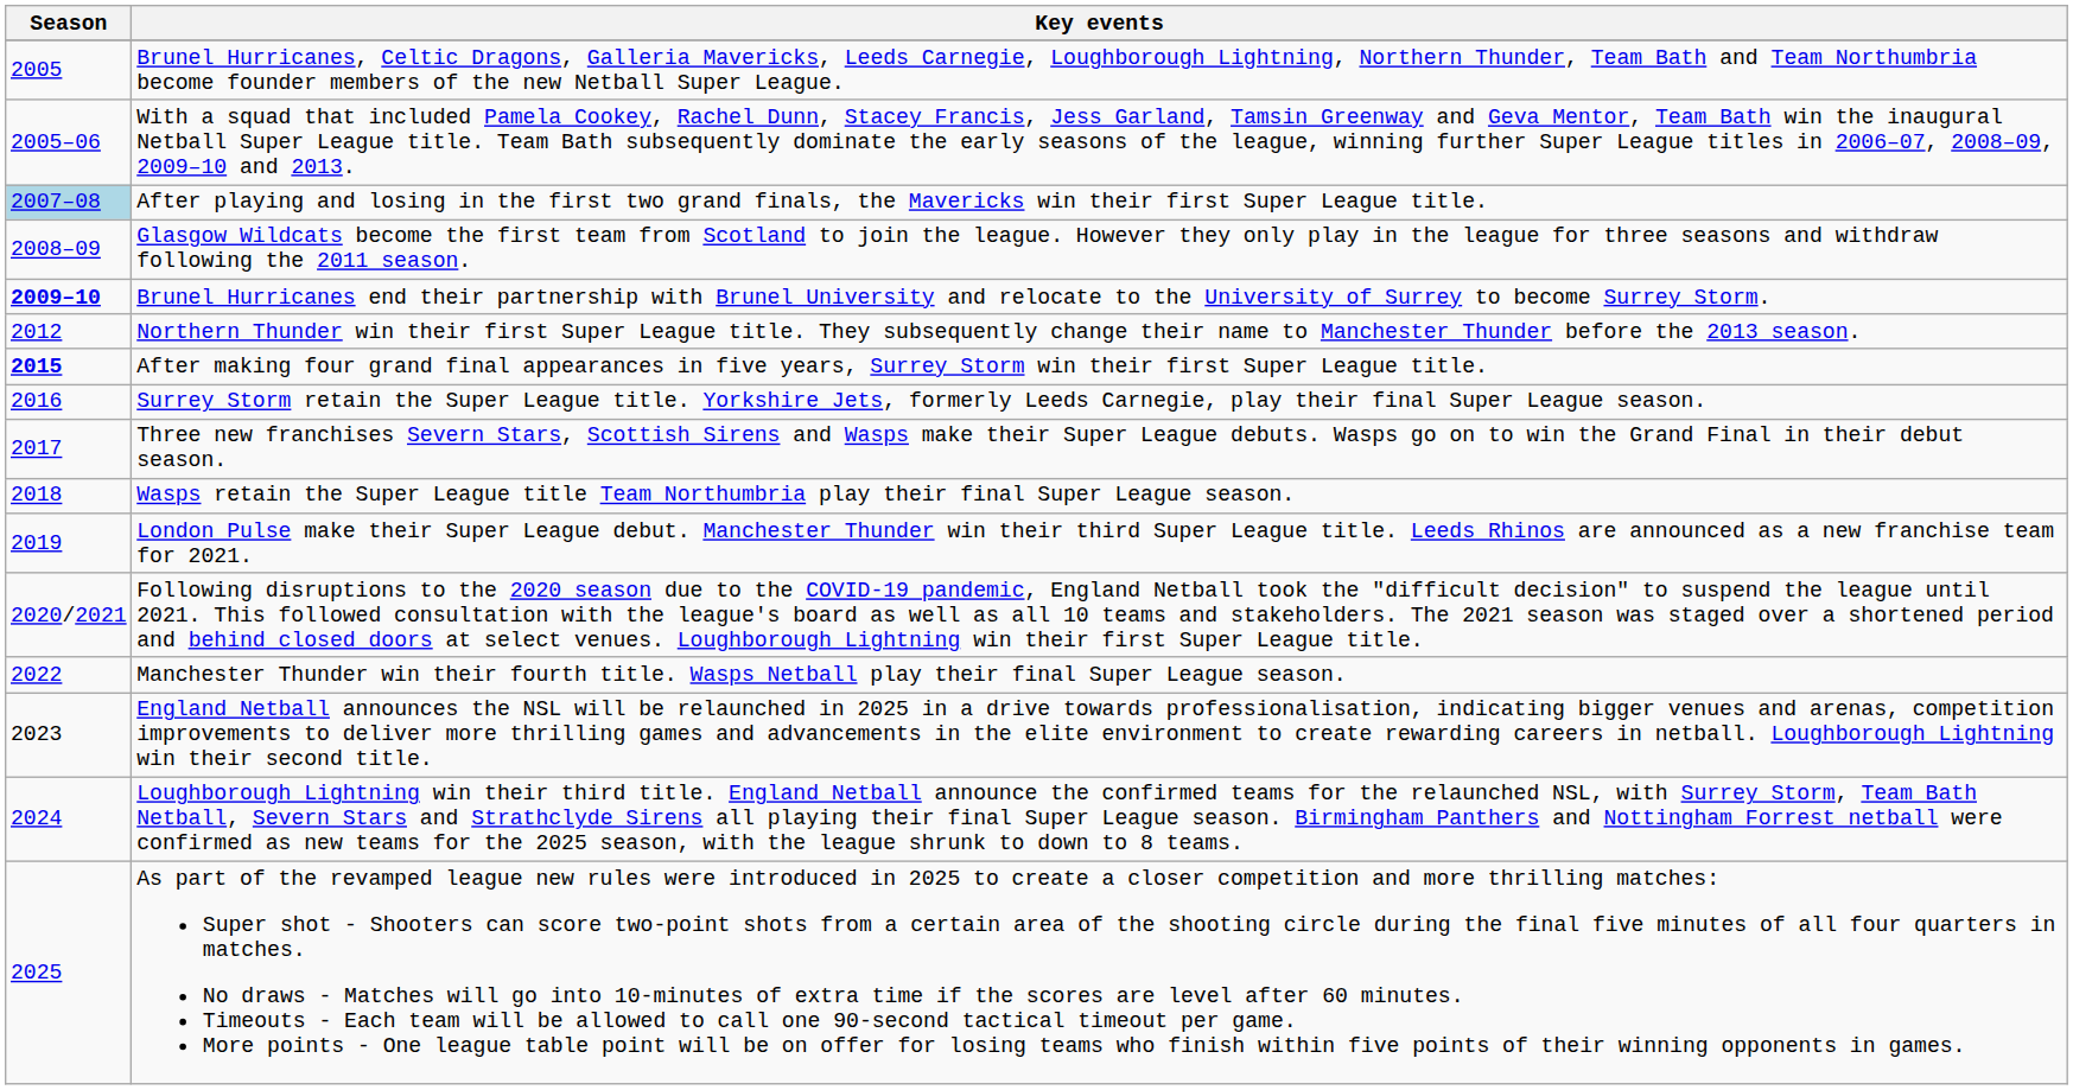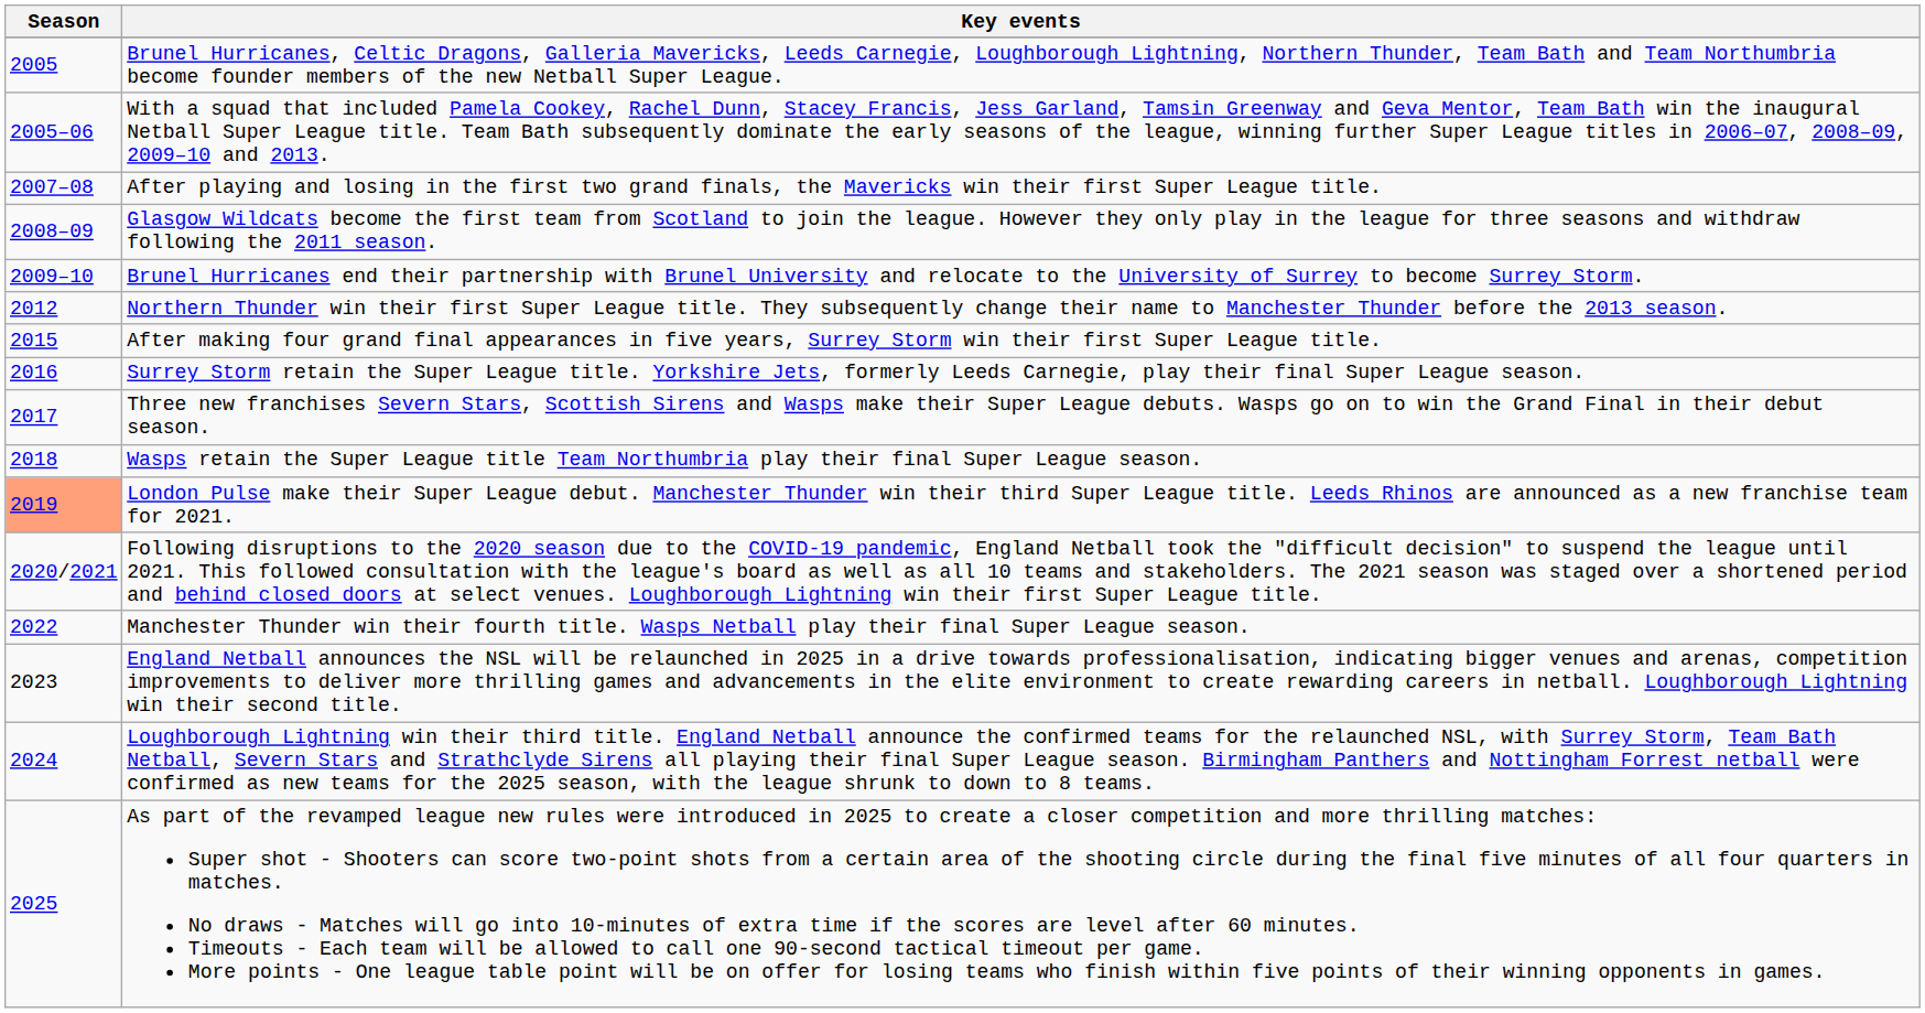row 4 | Season: lightblue background -> no background
row 6 | Season: bold -> normal
row 8 | Season: bold -> normal
row 12 | Season: no background -> lightsalmon background
